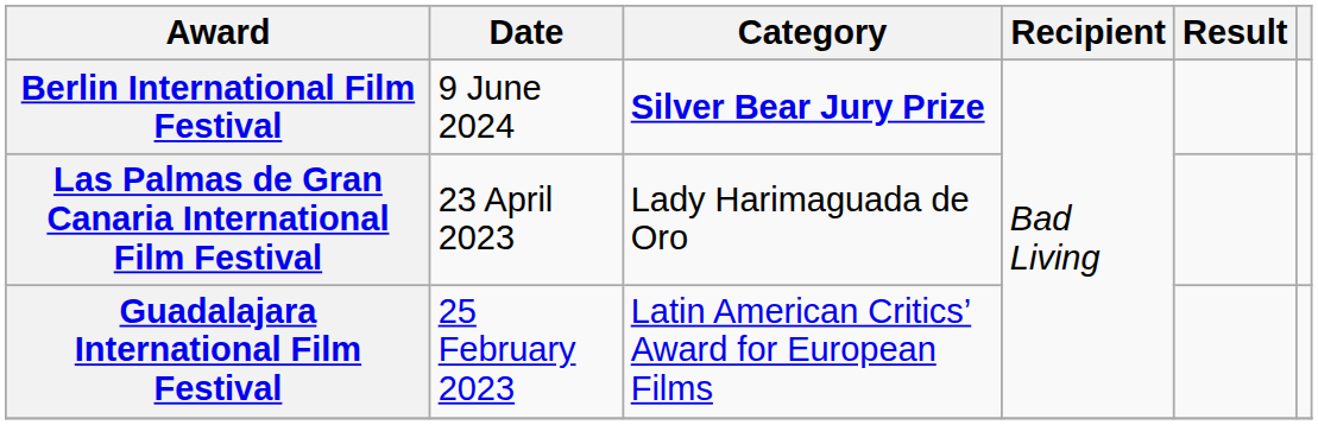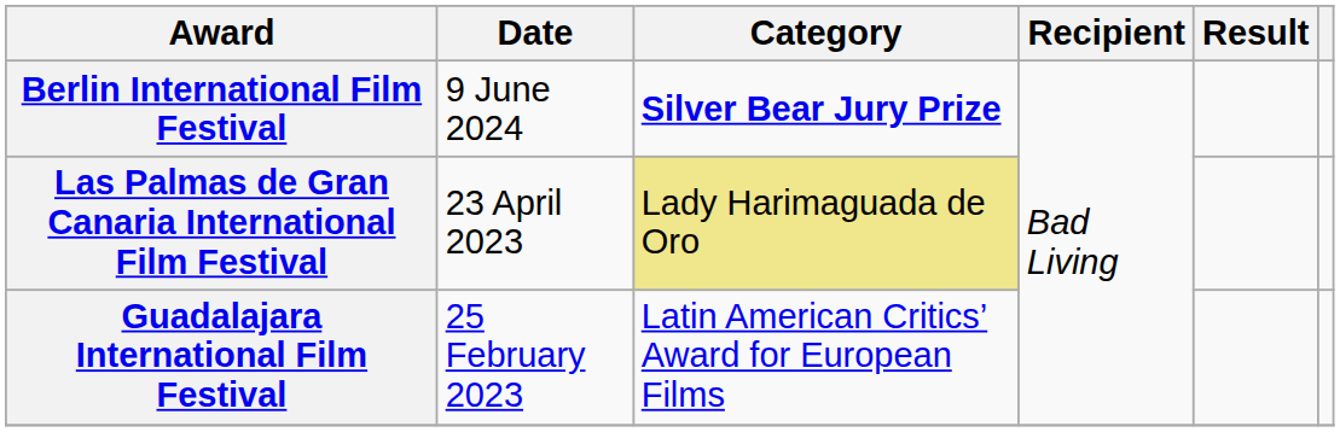Las Palmas de Gran Canaria International Film Festival | Category: no background -> khaki background
